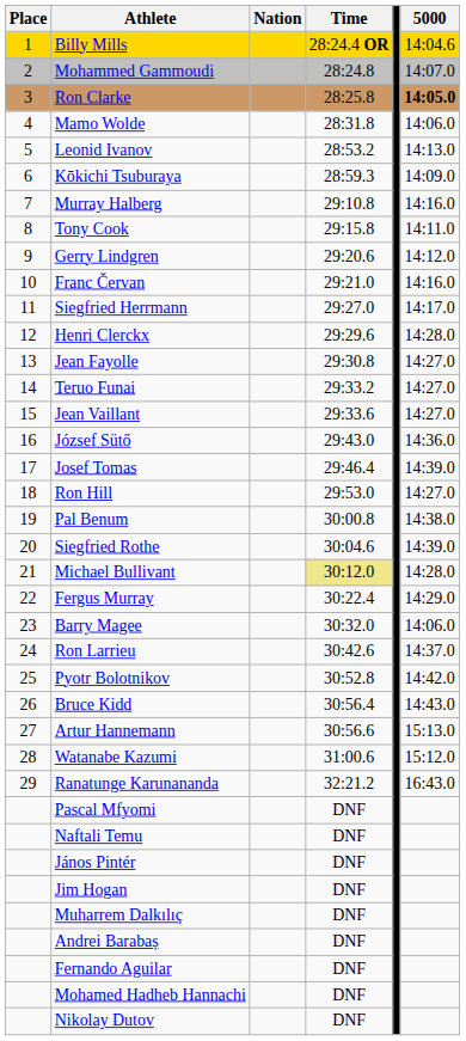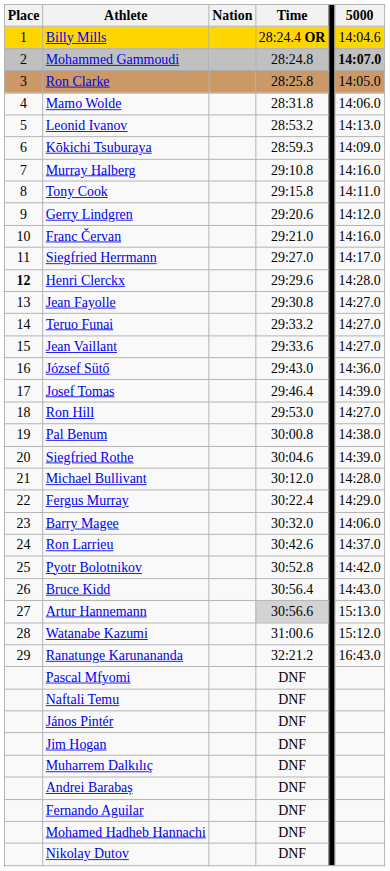Mohammed Gammoudi | 5000: normal -> bold
Ron Clarke | 5000: bold -> normal
Henri Clerckx | Place: normal -> bold
Michael Bullivant | Time: khaki background -> no background
Artur Hannemann | Time: no background -> lightgrey background
